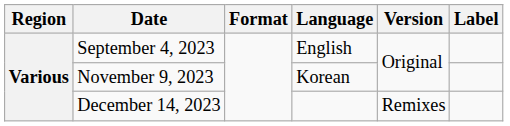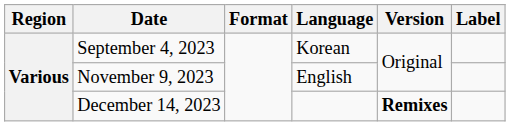September 4, 2023 | Language: English -> Korean
November 9, 2023 | Language: Korean -> English
December 14, 2023 | Version: normal -> bold
